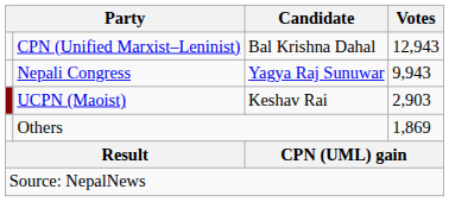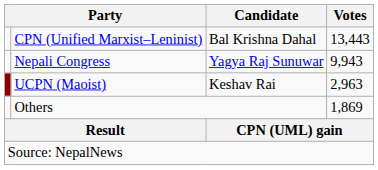CPN (Unified Marxist–Leninist) | Votes: 12,943 -> 13,443
UCPN (Maoist) | Votes: 2,903 -> 2,963
